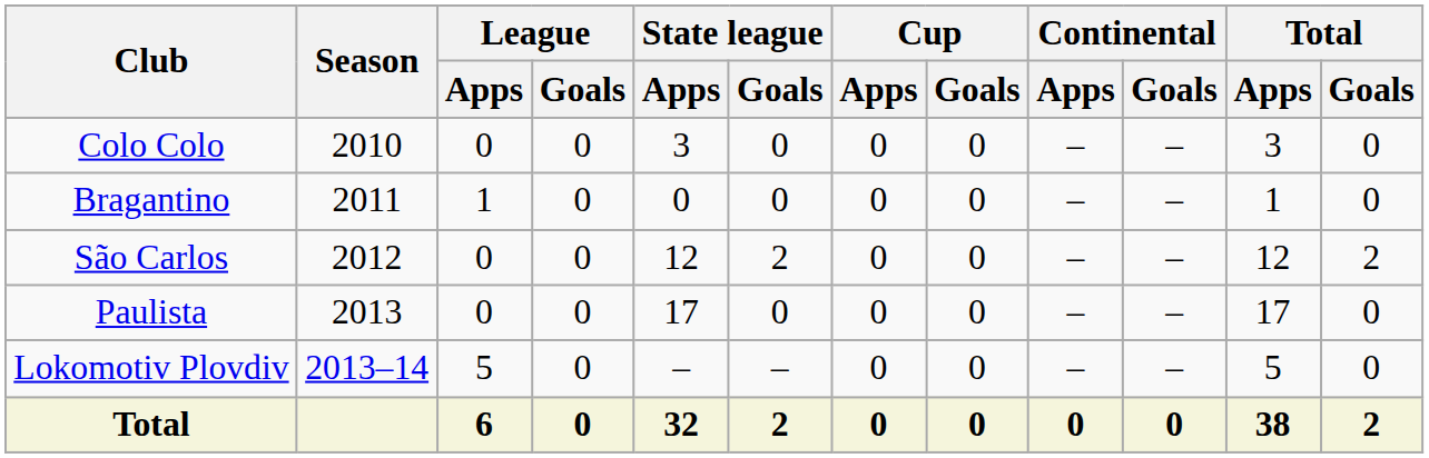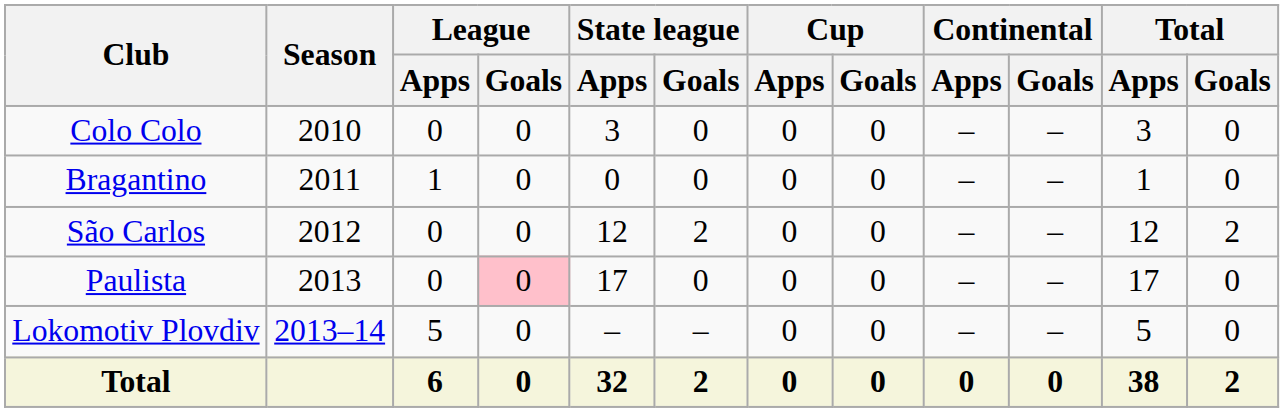Paulista | League / Goals: no background -> pink background
